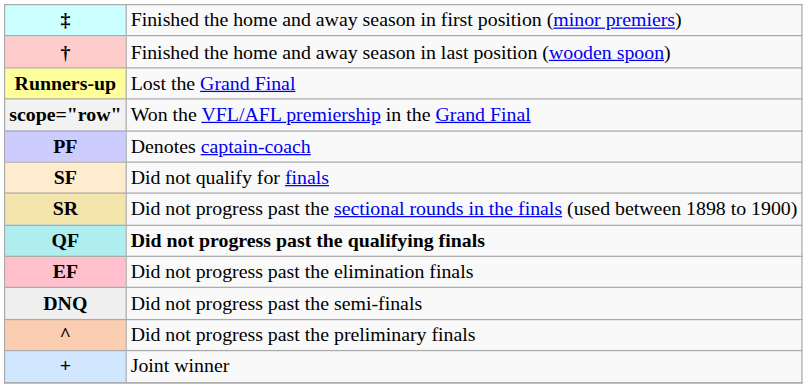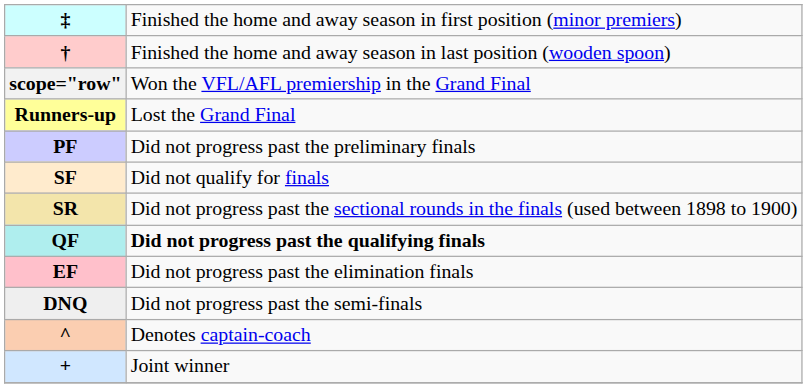rows swapped: scope="row" <-> Runners-up
PF | column 2: Denotes captain-coach -> Did not progress past the preliminary finals
^ | column 2: Did not progress past the preliminary finals -> Denotes captain-coach
